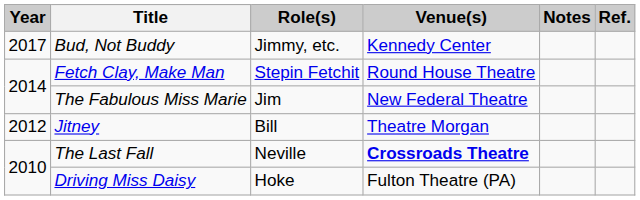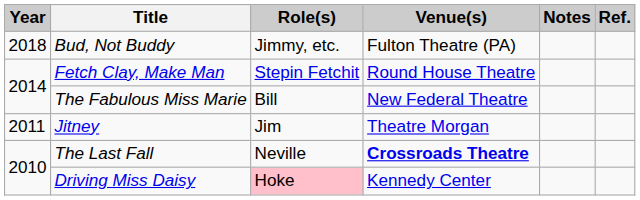Bud, Not Buddy | Year: 2017 -> 2018
Bud, Not Buddy | Venue(s): Kennedy Center -> Fulton Theatre (PA)
The Fabulous Miss Marie | Role(s): Jim -> Bill
Jitney | Year: 2012 -> 2011
Jitney | Role(s): Bill -> Jim
Driving Miss Daisy | Role(s): no background -> pink background
Driving Miss Daisy | Venue(s): Fulton Theatre (PA) -> Kennedy Center
